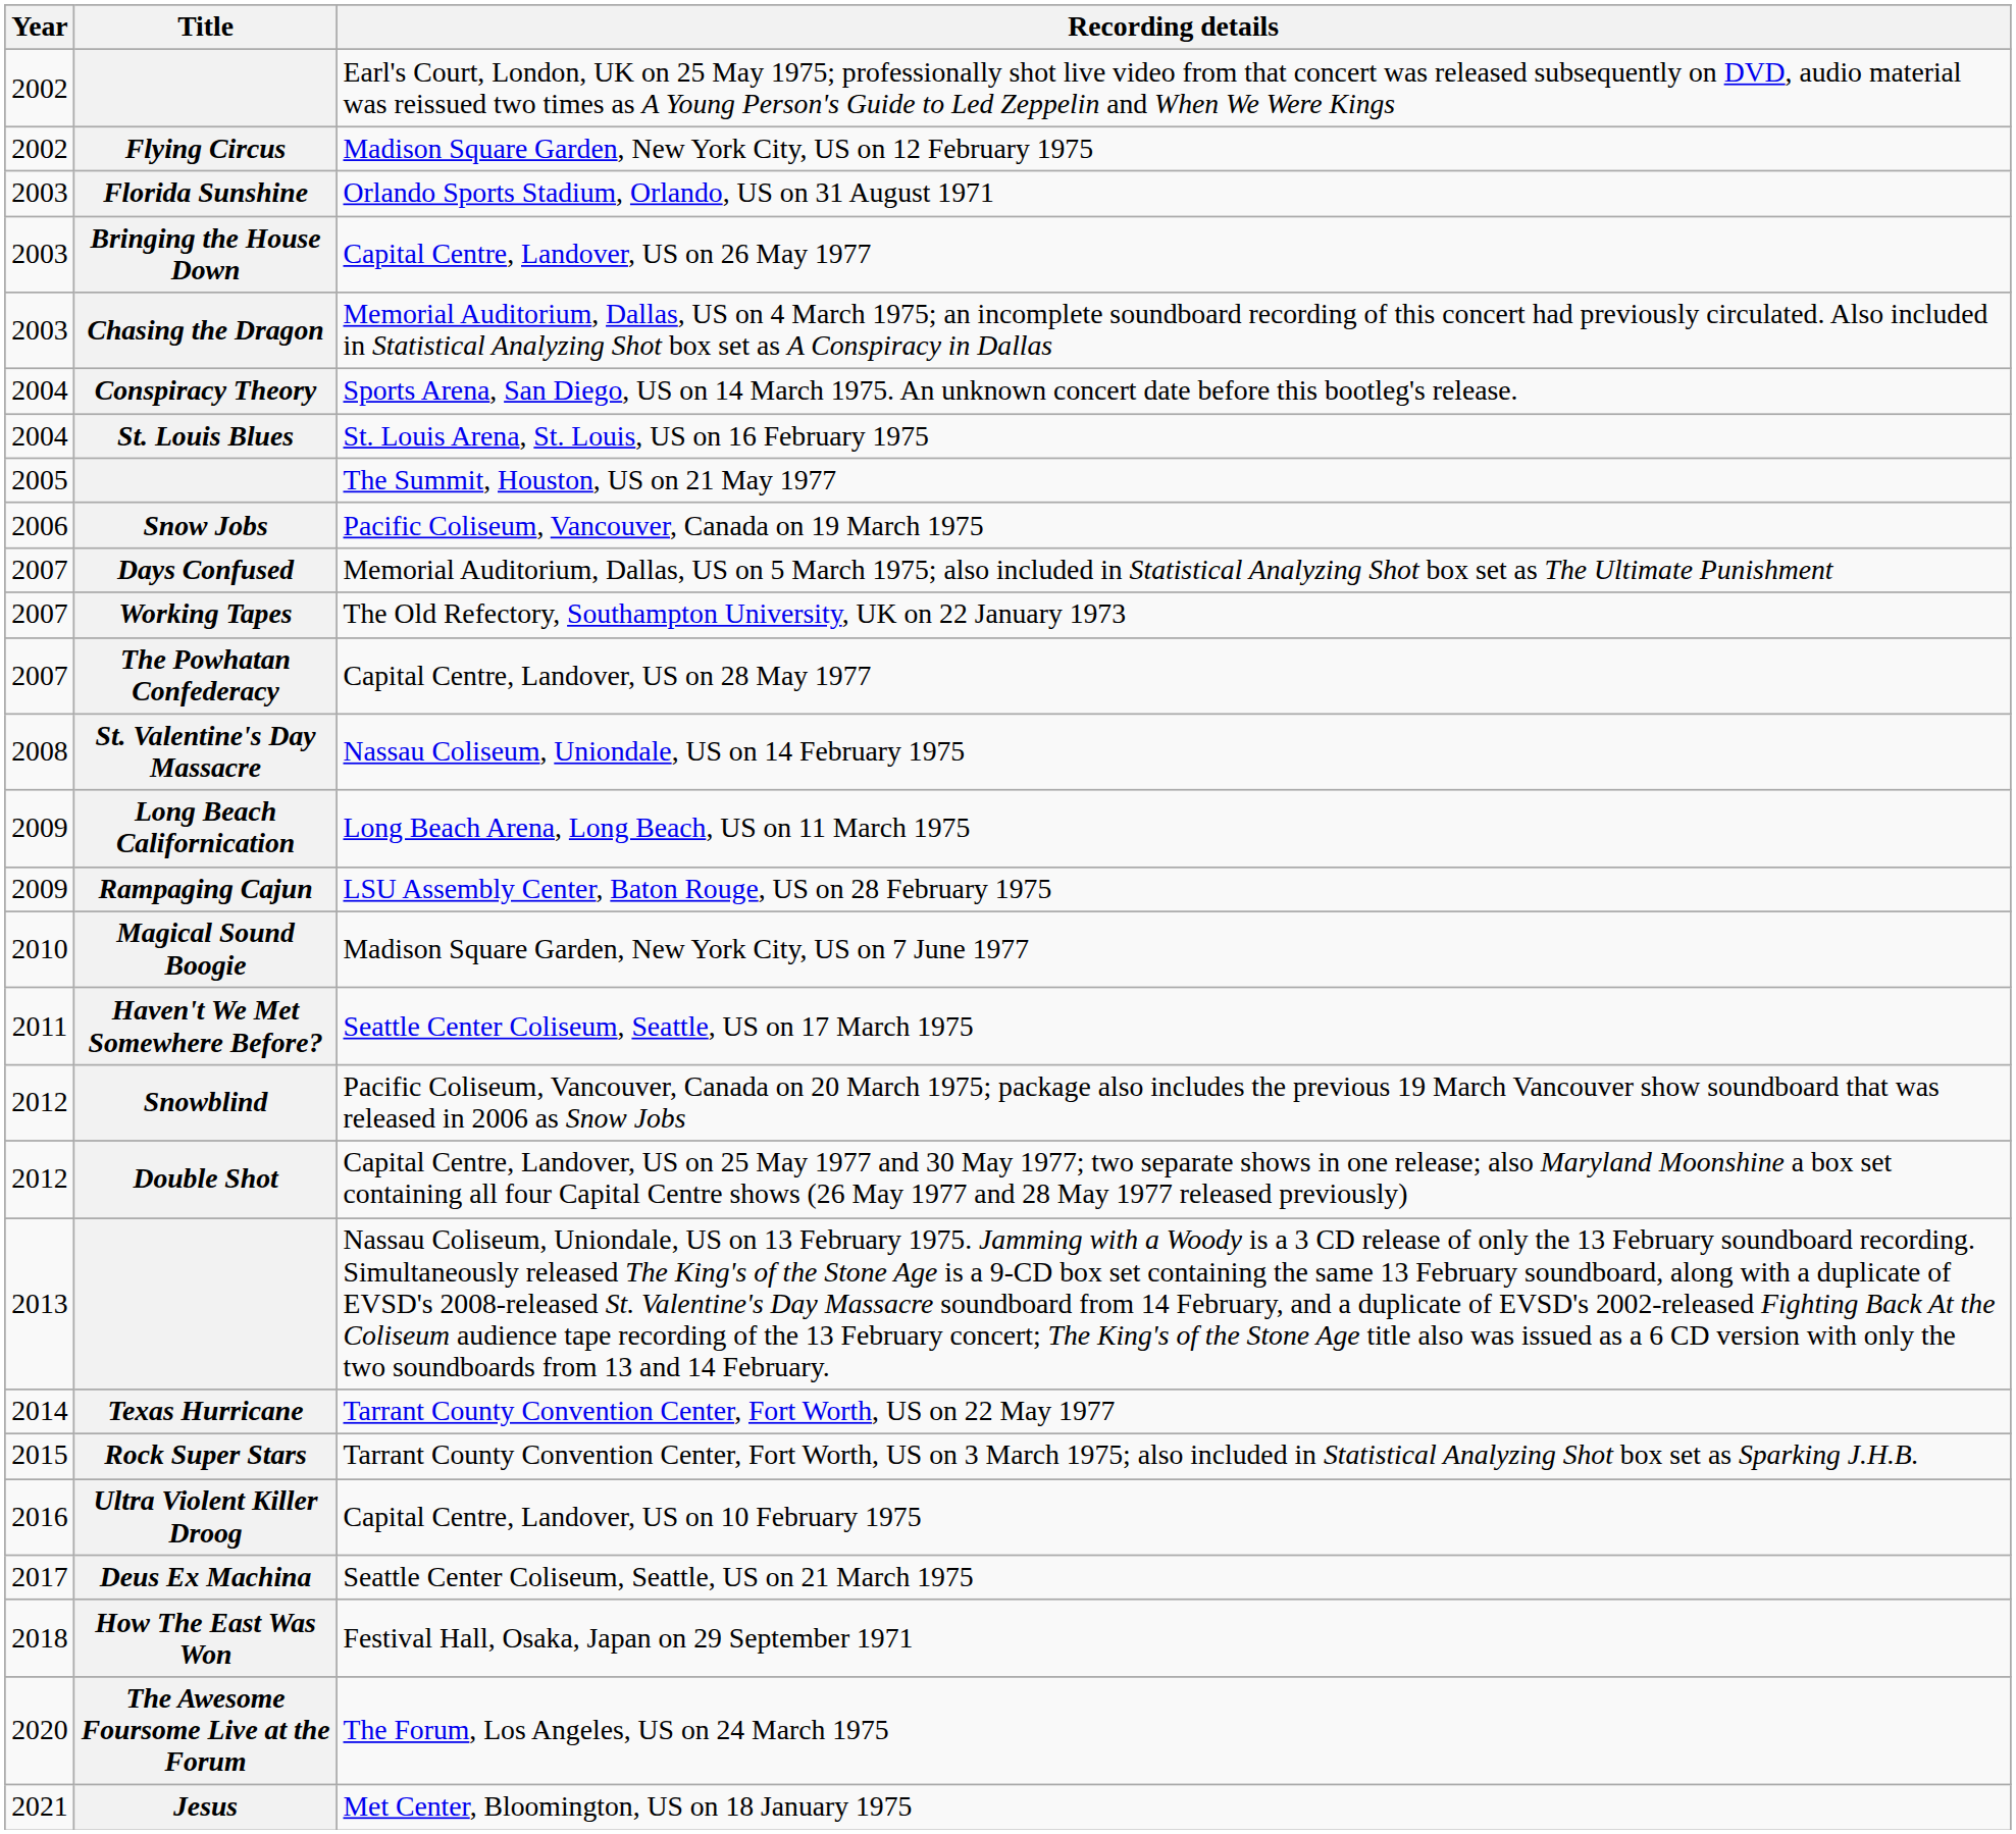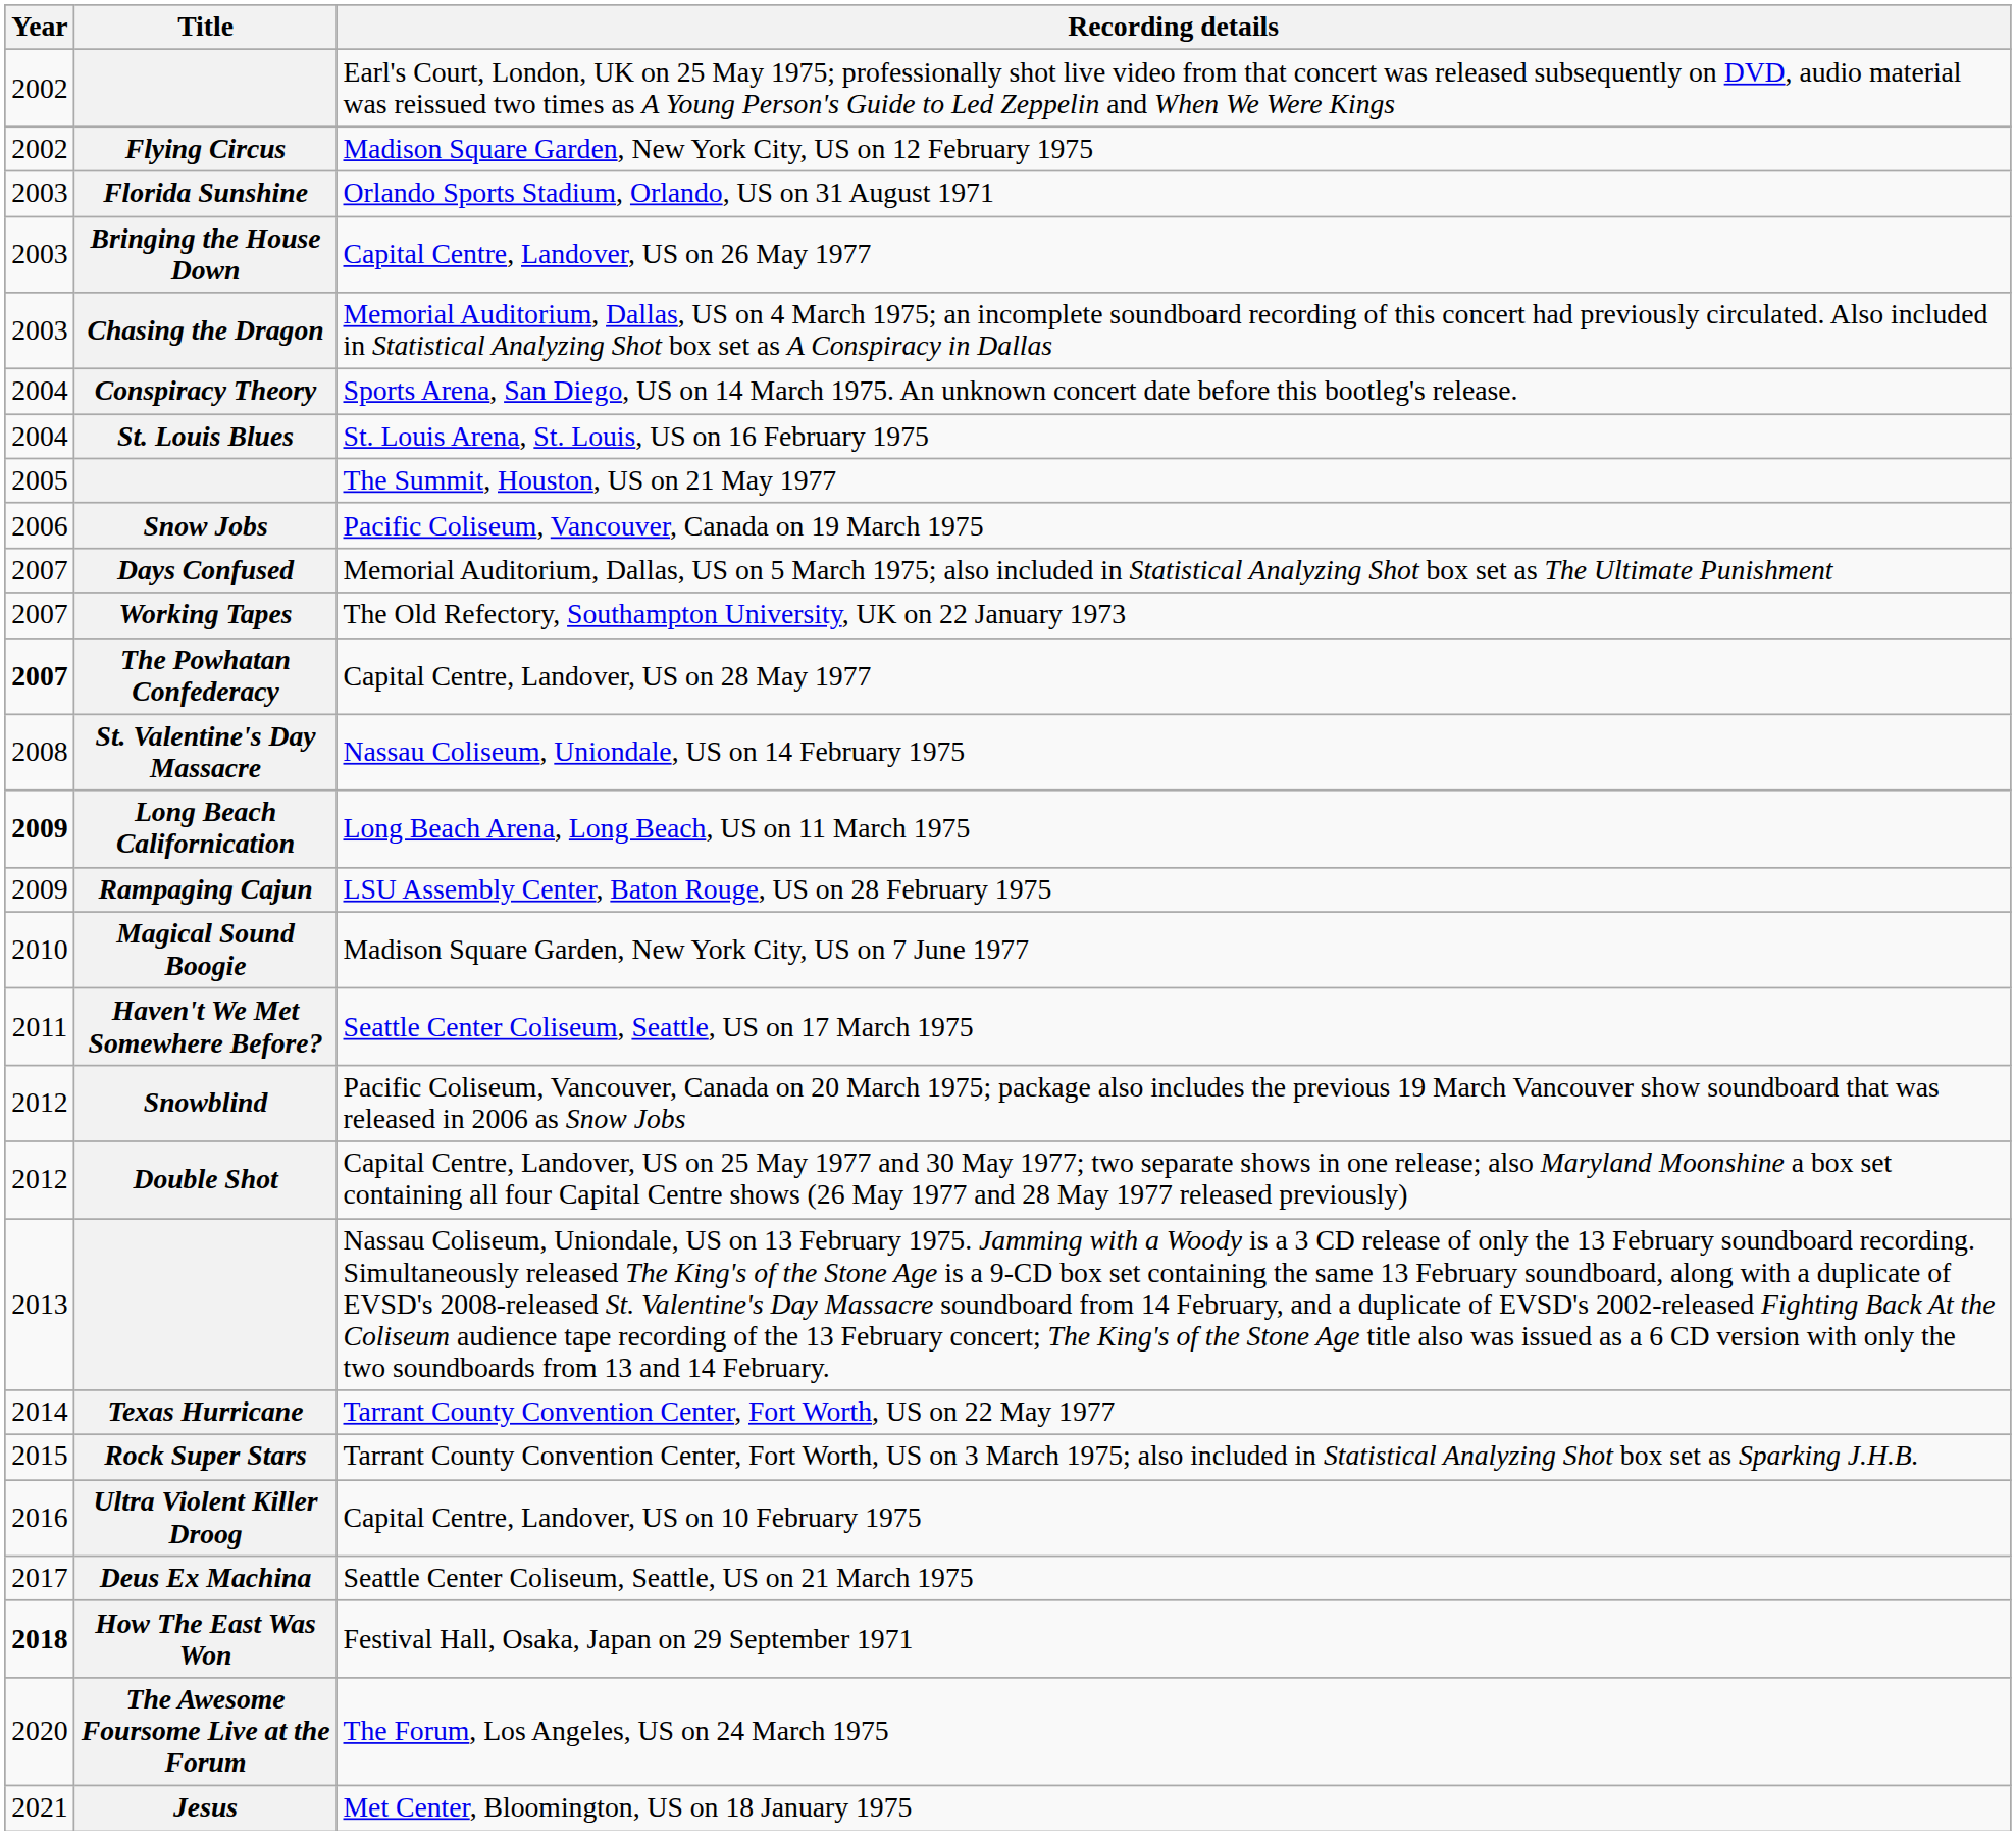The Powhatan Confederacy | Year: normal -> bold
Long Beach Californication | Year: normal -> bold
How The East Was Won | Year: normal -> bold
